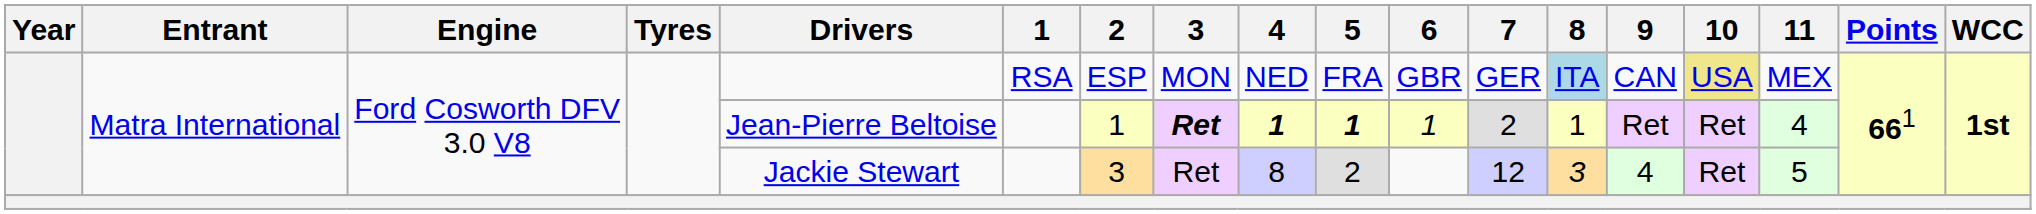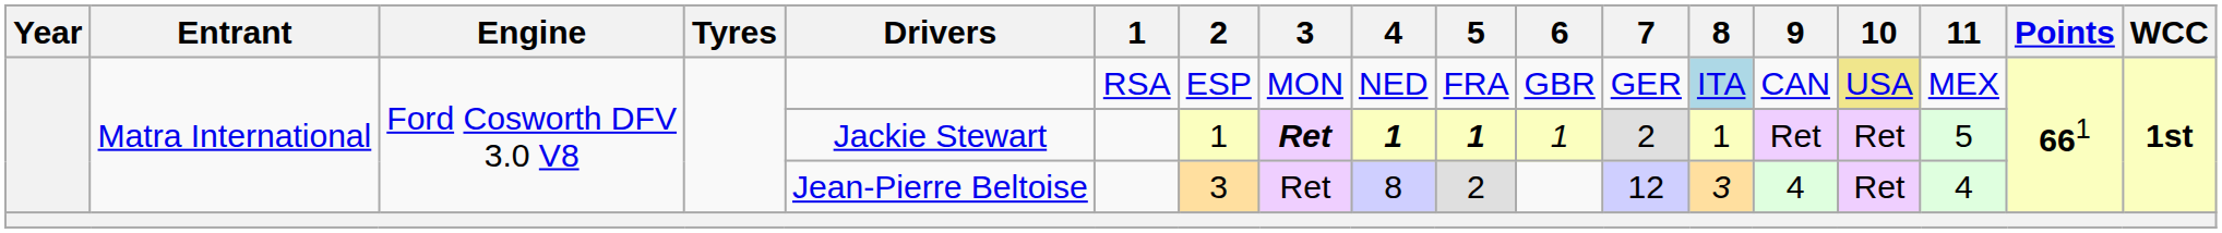row 3 | Drivers: Jean-Pierre Beltoise -> Jackie Stewart
row 3 | 11: 4 -> 5
row 4 | Drivers: Jackie Stewart -> Jean-Pierre Beltoise
row 4 | 11: 5 -> 4
